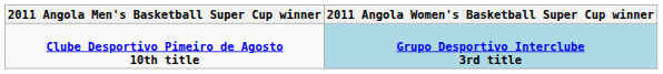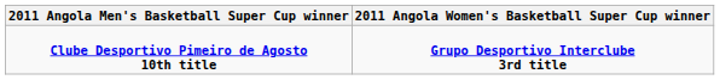Clube Desportivo Pimeiro de Agosto 10th title | 2011 Angola Women's Basketball Super Cup winner: lightblue background -> no background
